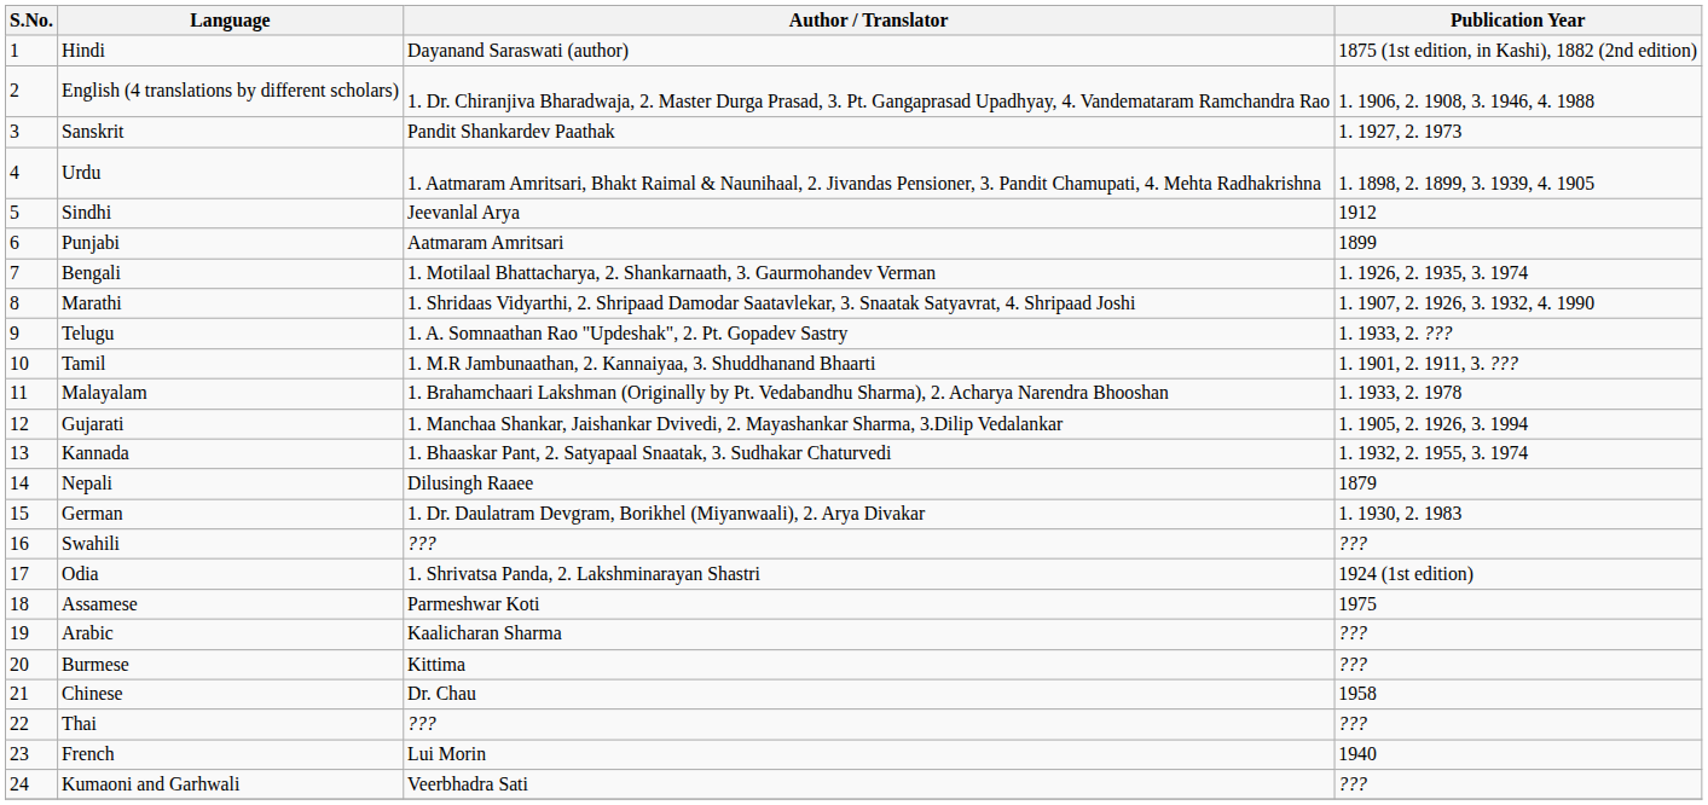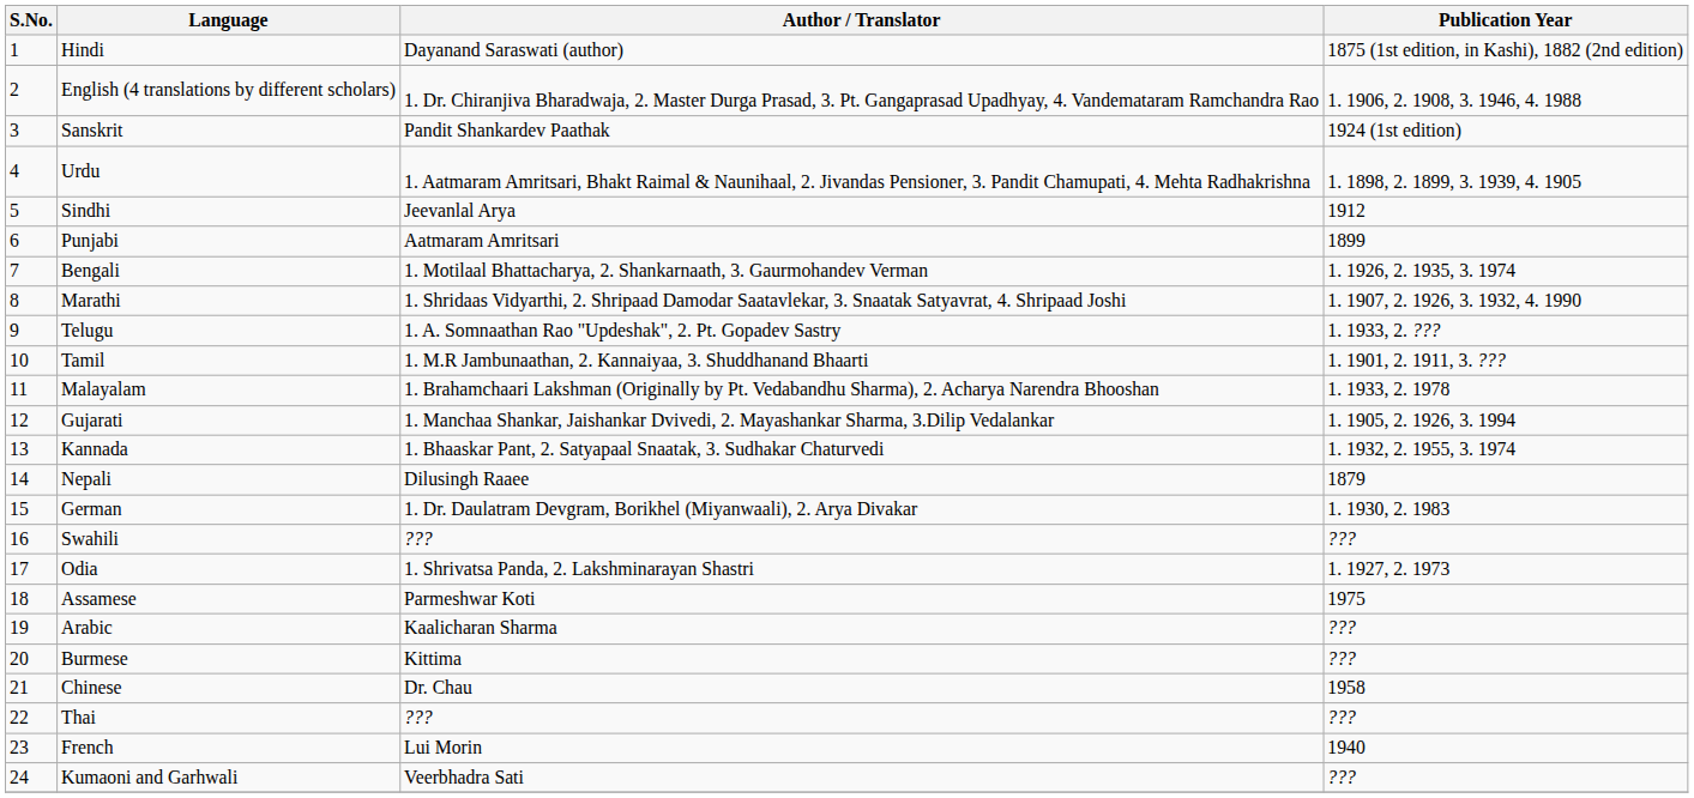Sanskrit | Publication Year: 1. 1927, 2. 1973 -> 1924 (1st edition)
Odia | Publication Year: 1924 (1st edition) -> 1. 1927, 2. 1973
